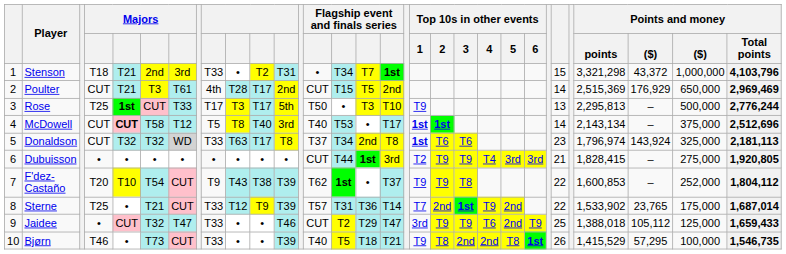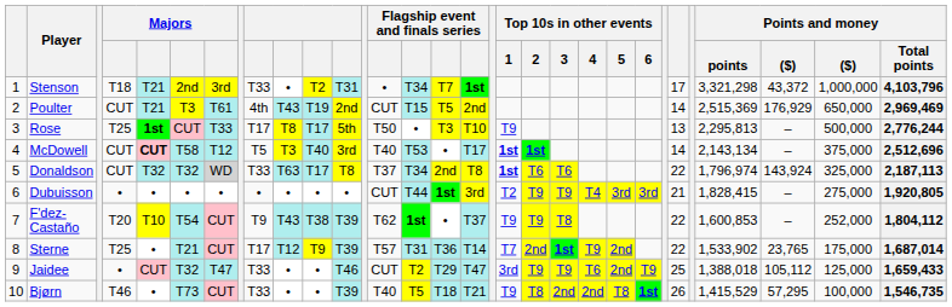Stenson | column 26: 15 -> 17
Poulter | column 10: T28 -> T43
Poulter | column 11: T17 -> T19
Rose | column 10: T3 -> T8
McDowell | column 10: T8 -> T3
Donaldson | column 26: 23 -> 22
Donaldson | Points and money / Total points: 2,181,113 -> 2,187,113
Sterne | column 9: T33 -> T17
